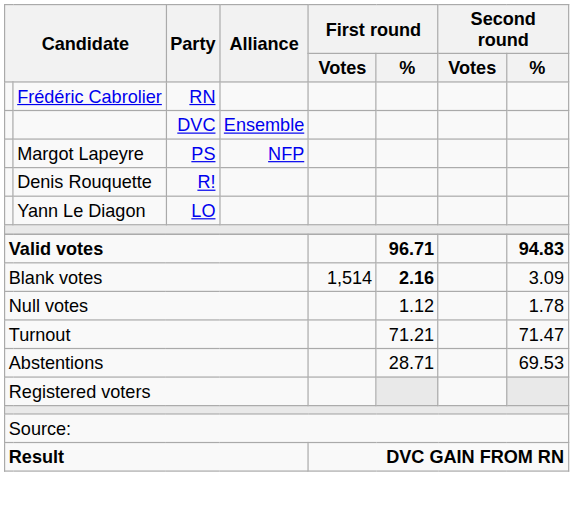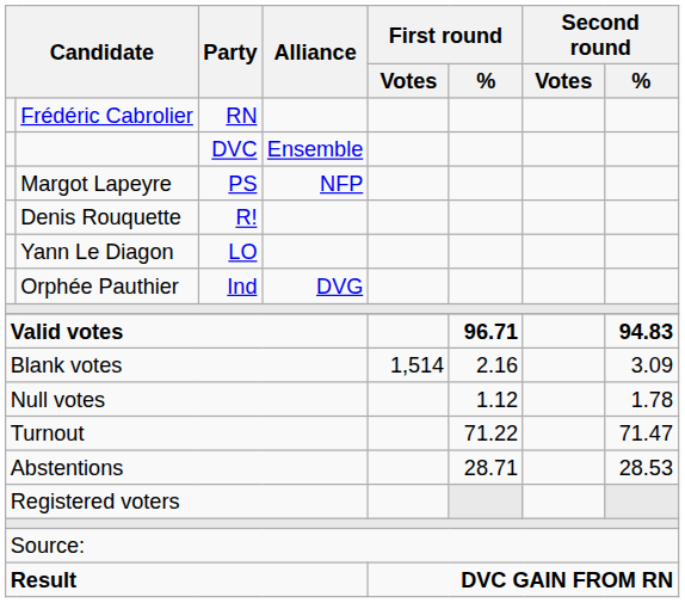+ row: Orphée Pauthier | Ind | DVG
Blank votes | First round / %: bold -> normal
Turnout | First round / %: 71.21 -> 71.22
Abstentions | Second round / %: 69.53 -> 28.53
